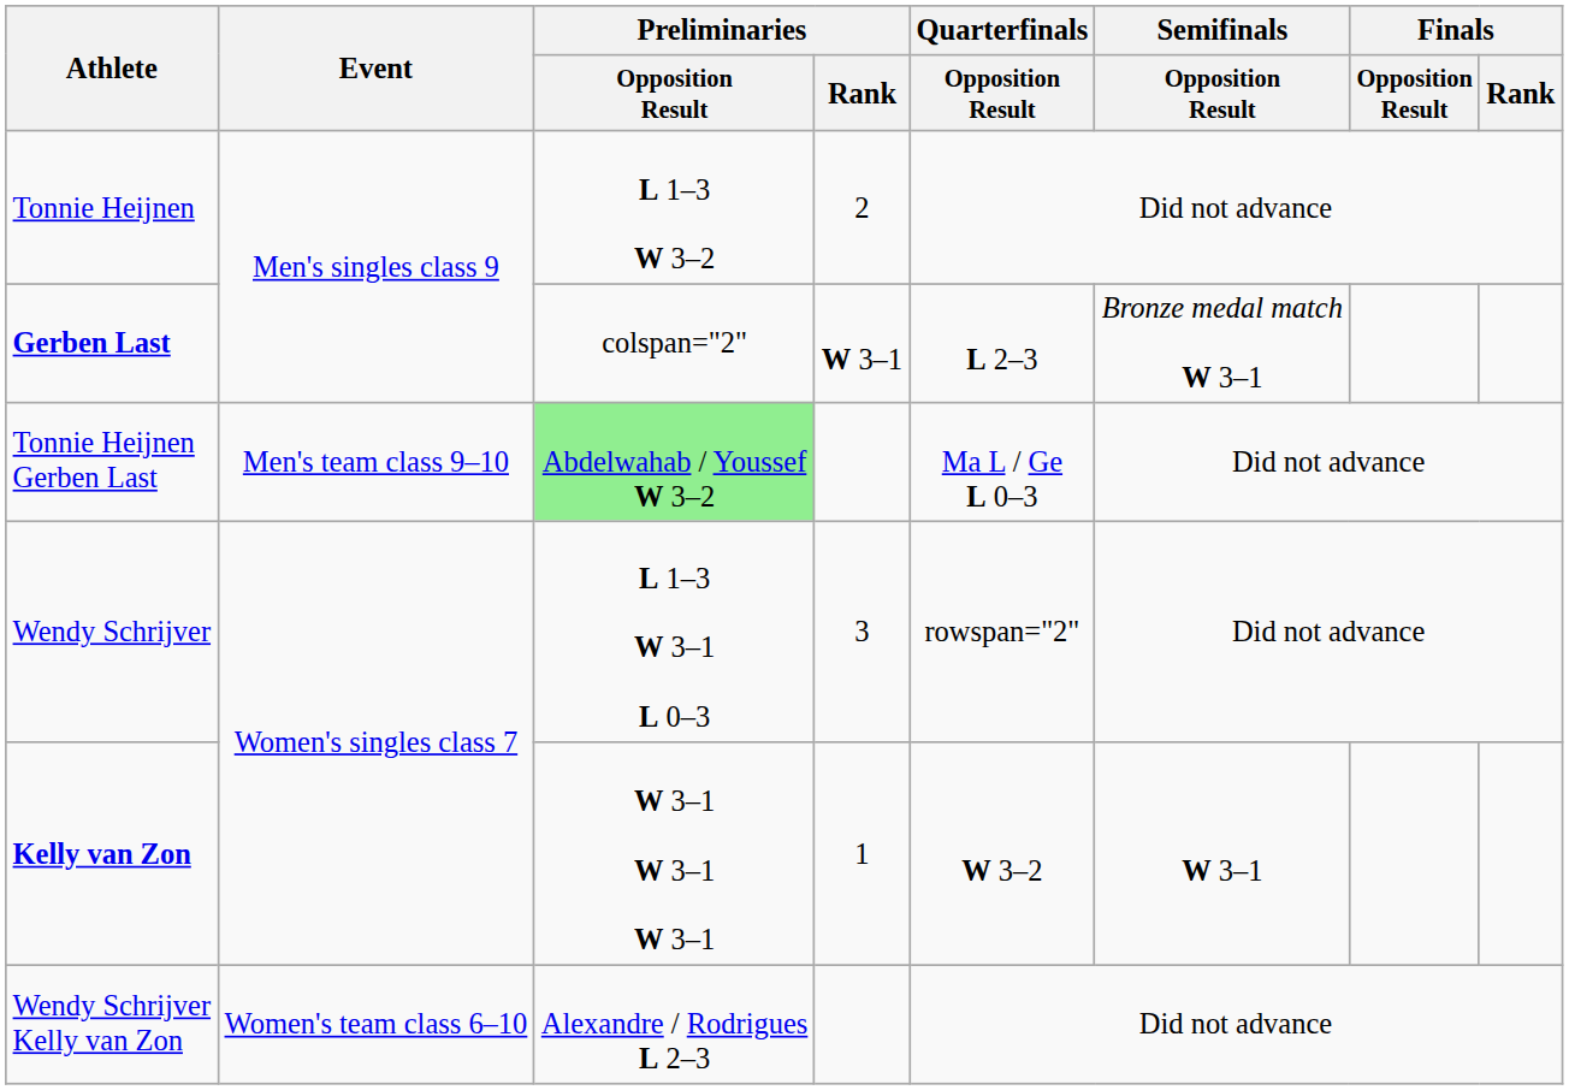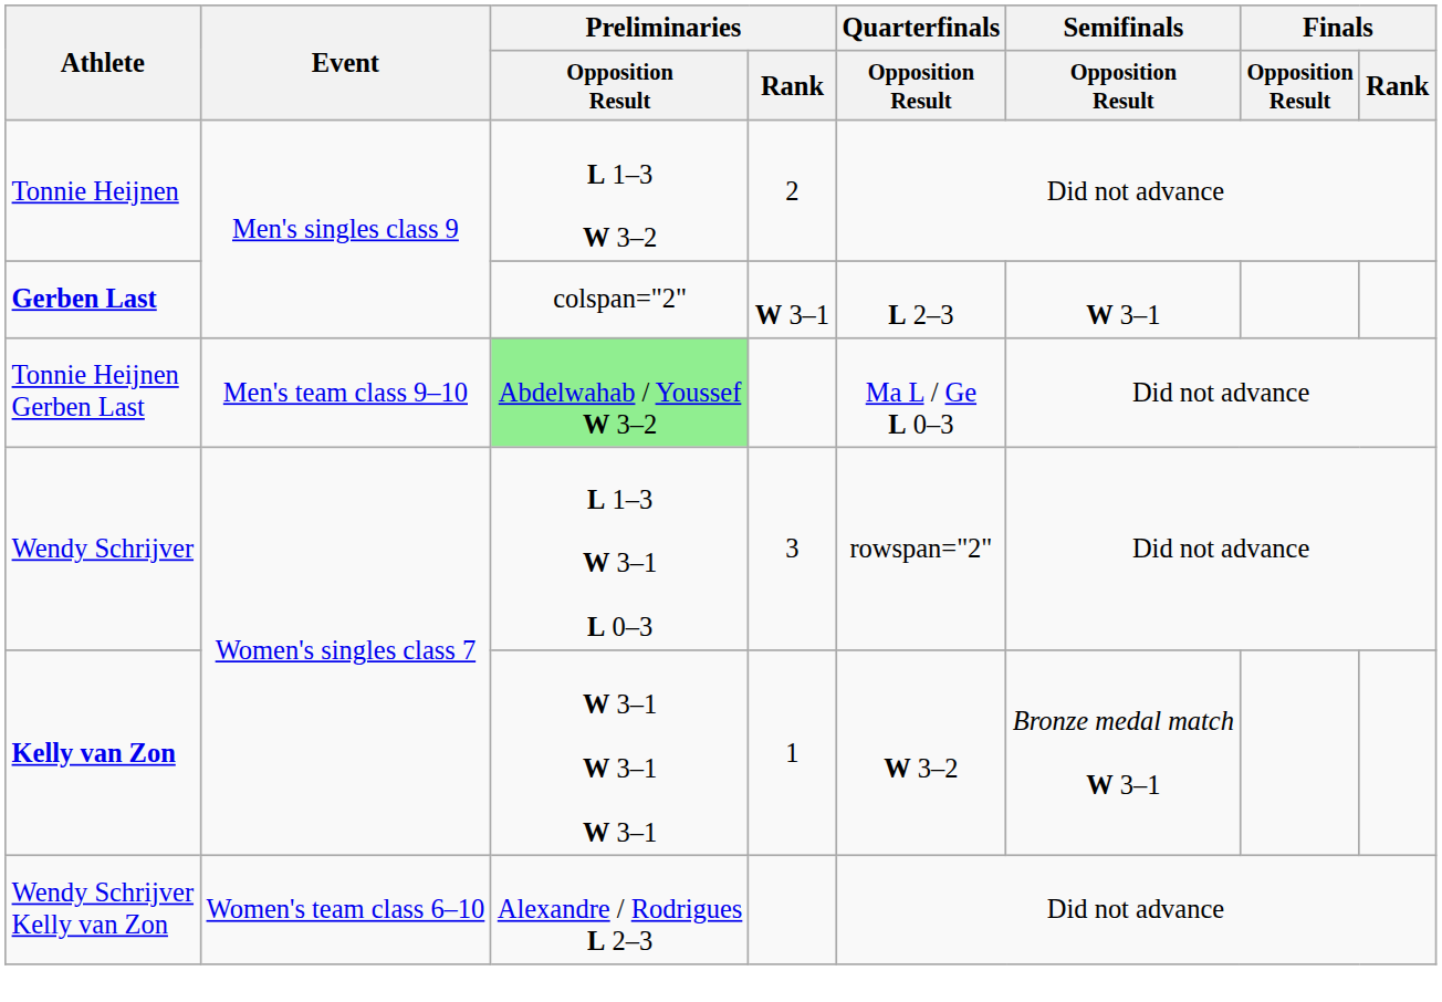Gerben Last | Semifinals / Opposition Result: Bronze medal match W 3–1 -> W 3–1
Kelly van Zon | Semifinals / Opposition Result: W 3–1 -> Bronze medal match W 3–1
